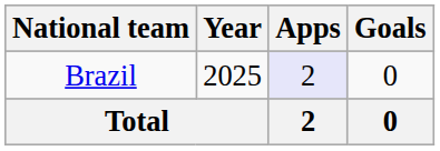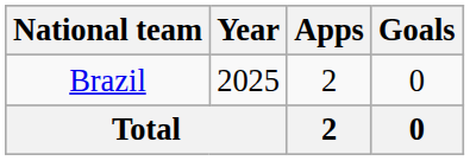Brazil | Apps: lavender background -> no background
